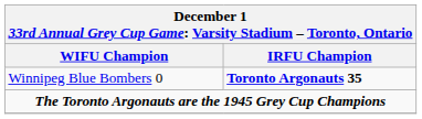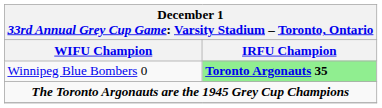Winnipeg Blue Bombers 0 | IRFU Champion: no background -> lightgreen background
